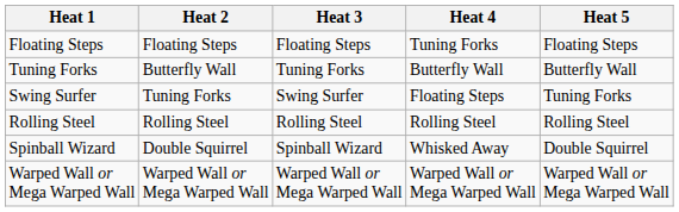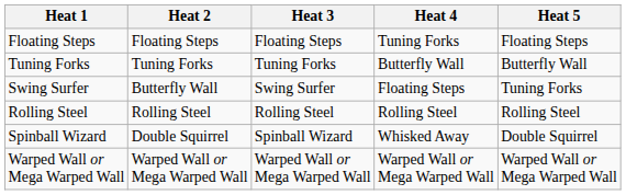row 3 | Heat 2: Butterfly Wall -> Tuning Forks
row 4 | Heat 2: Tuning Forks -> Butterfly Wall
